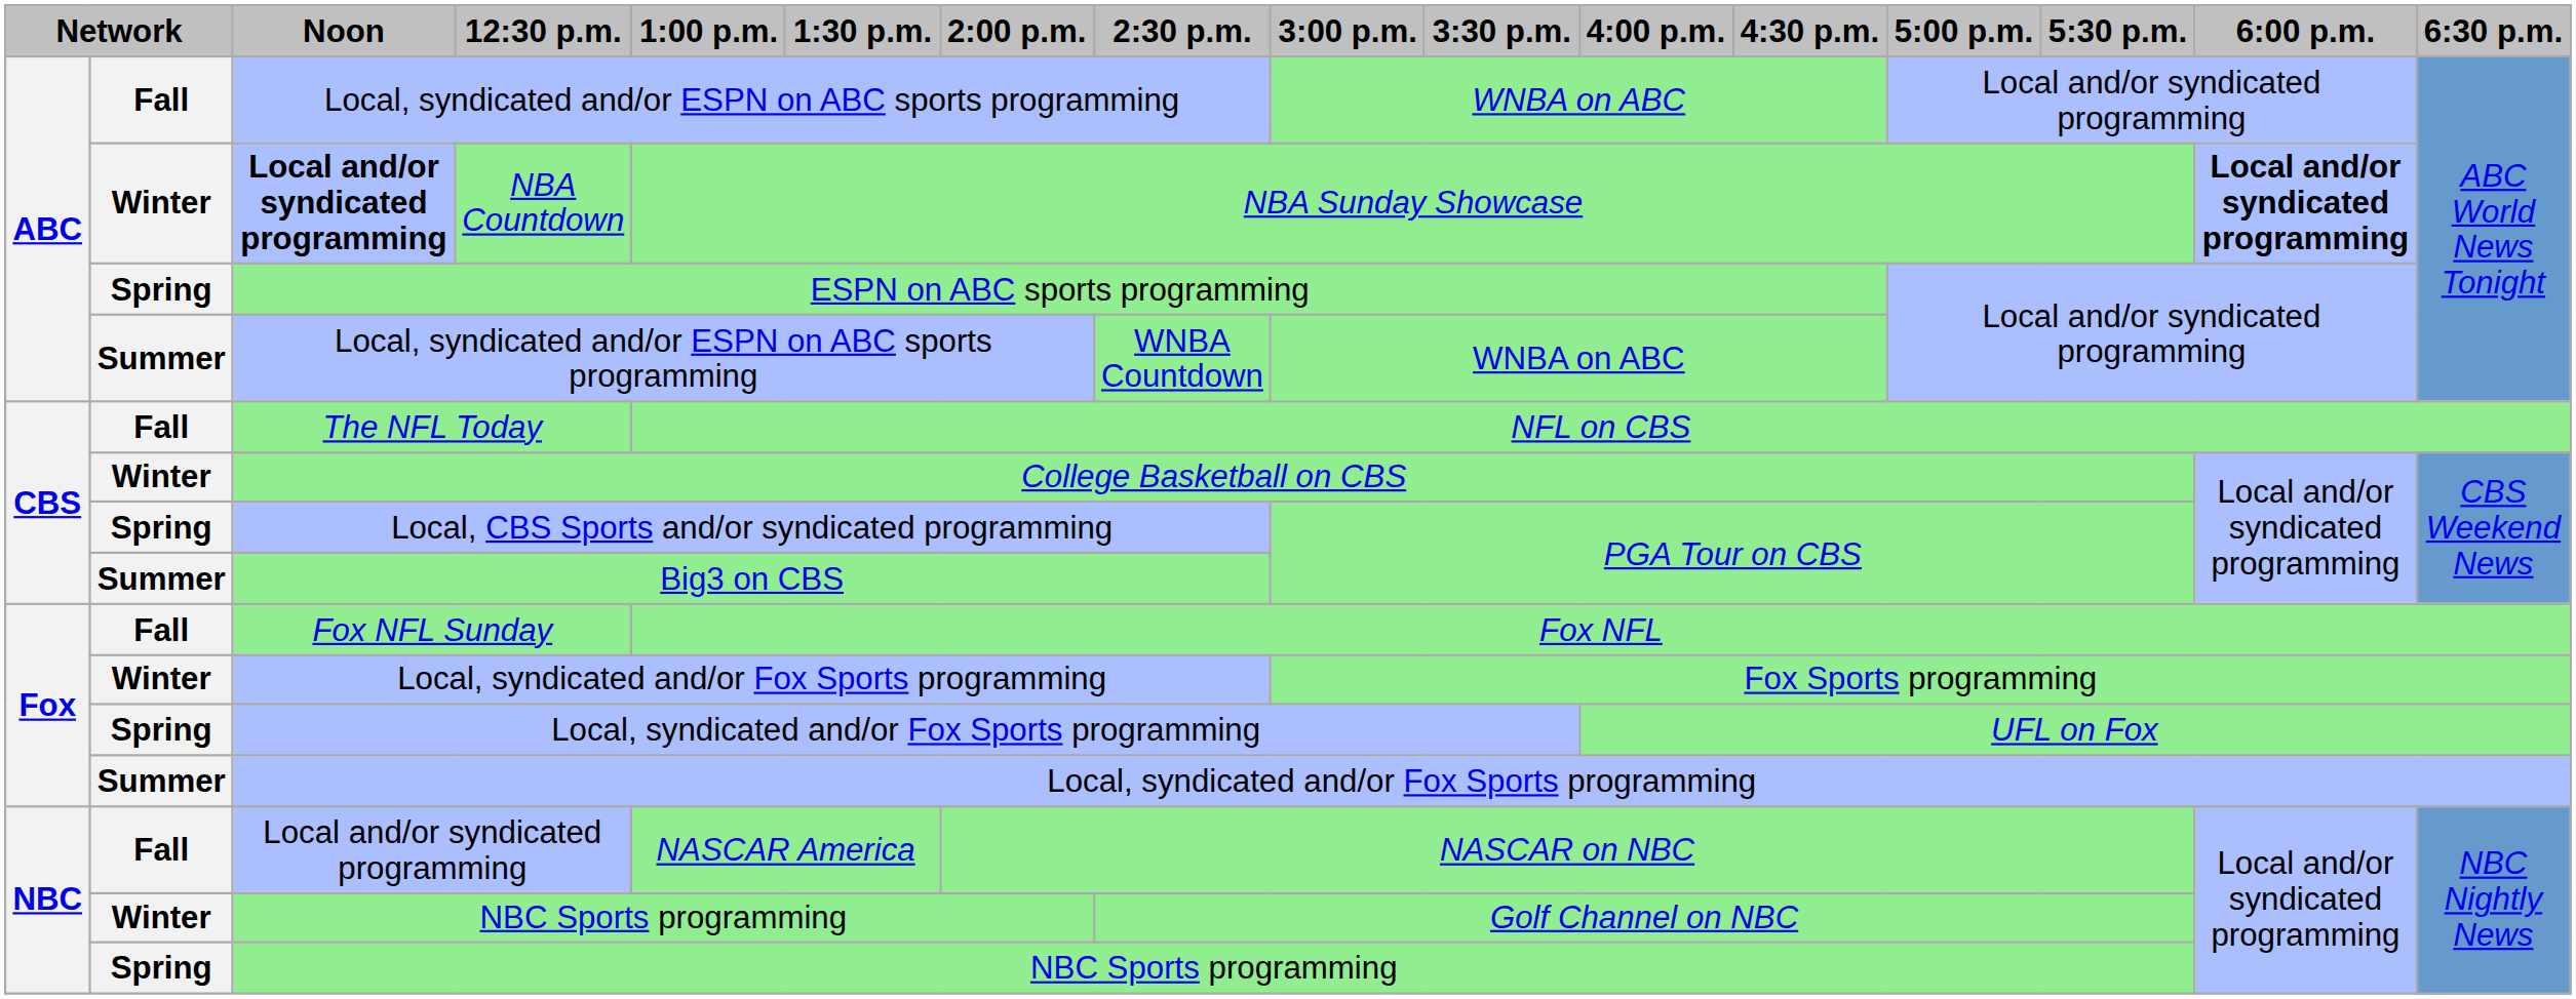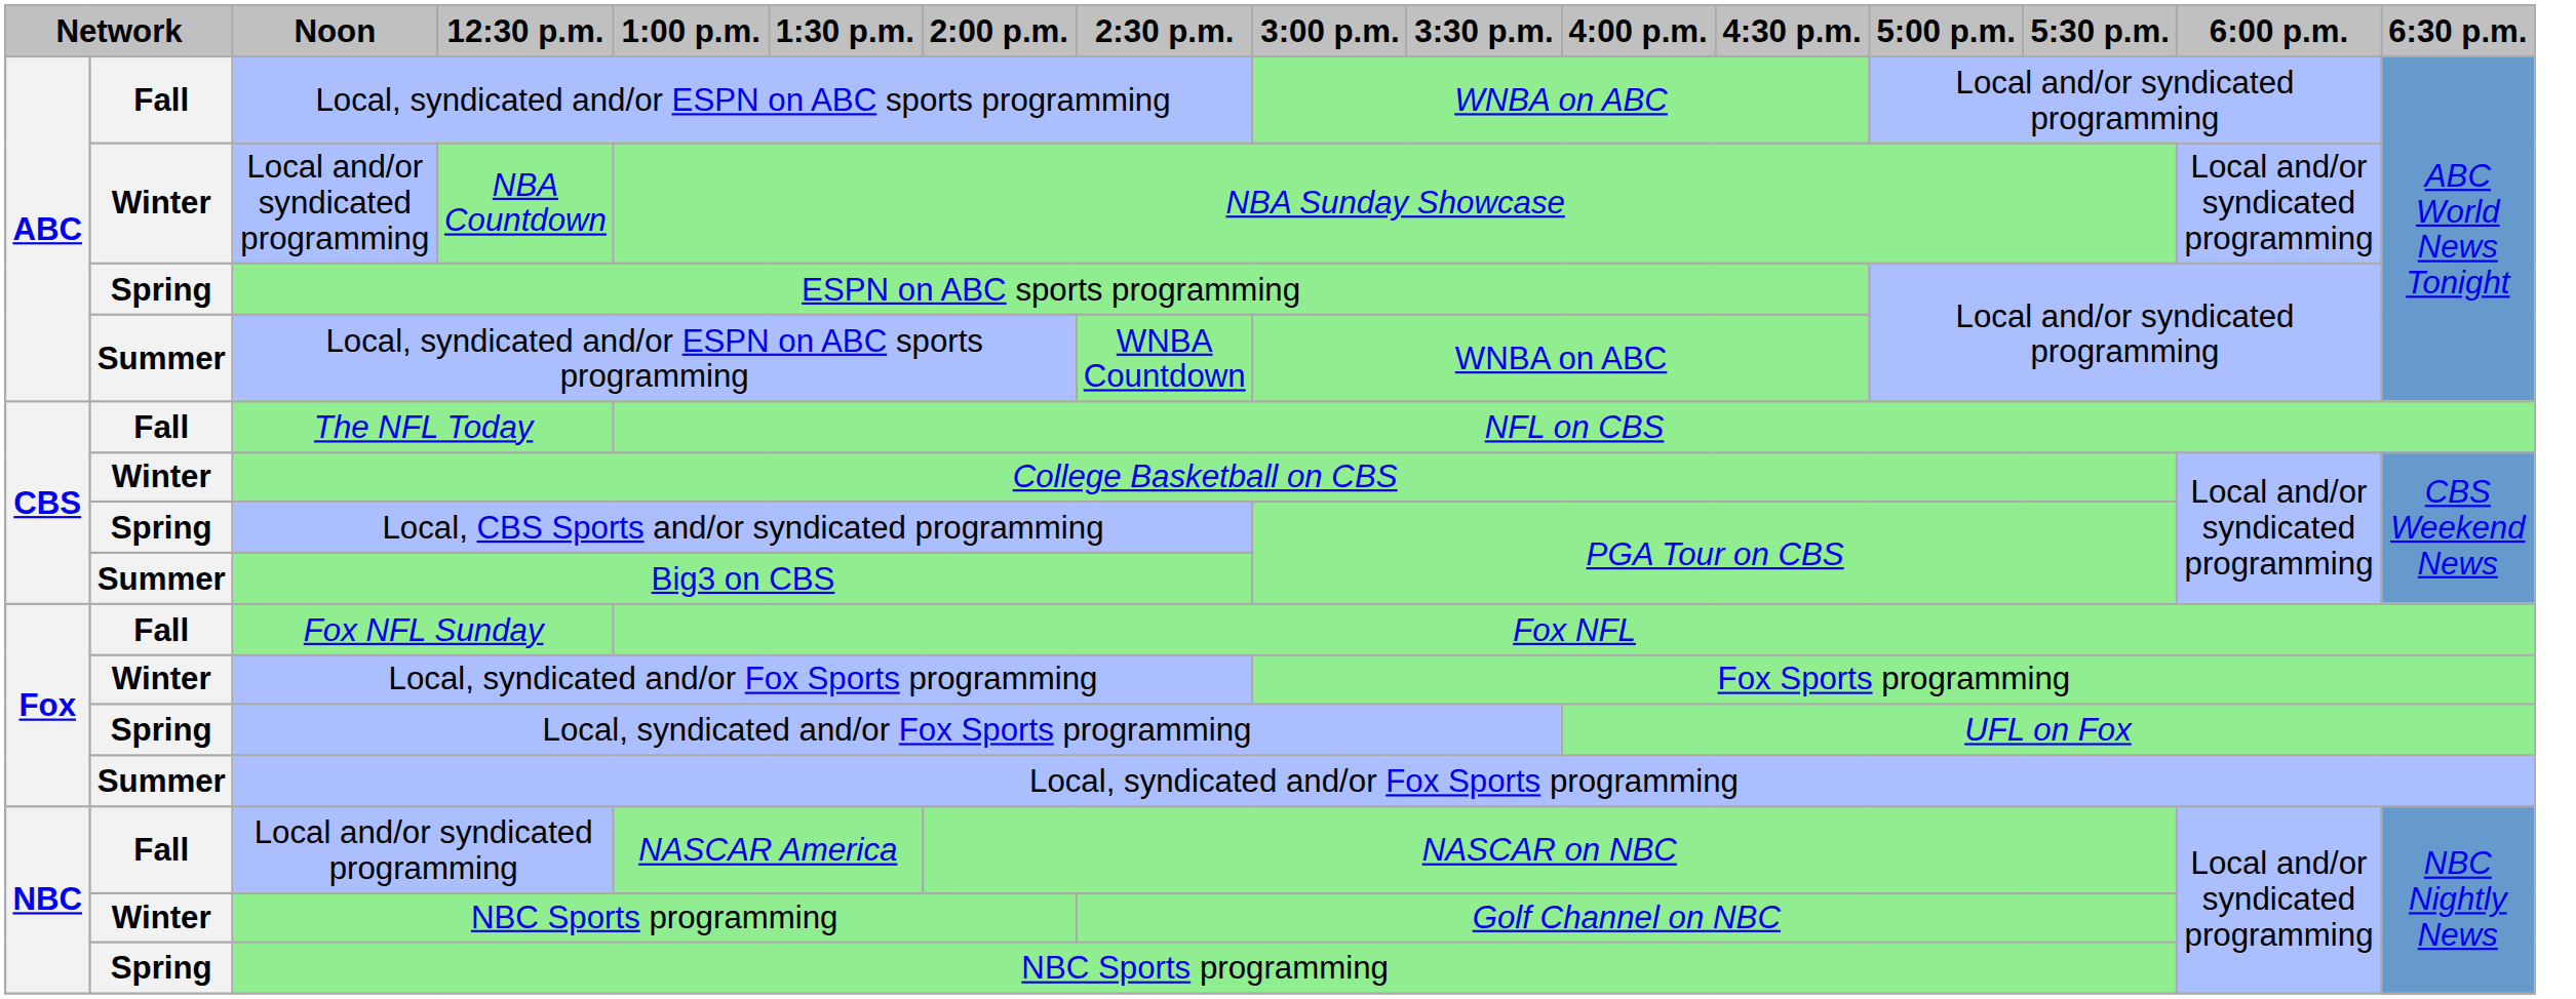NBA Countdown | Noon: bold -> normal
NBA Countdown | 6:00 p.m.: bold -> normal
